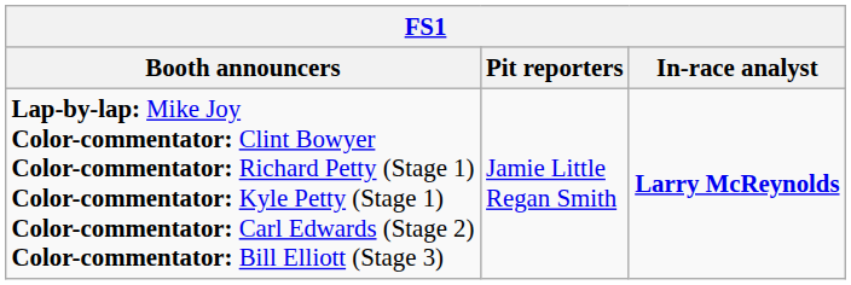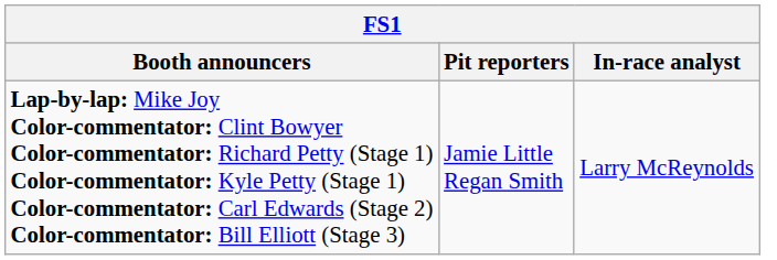row 3 | In-race analyst: bold -> normal
